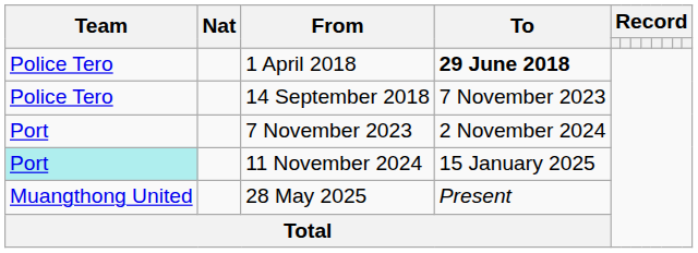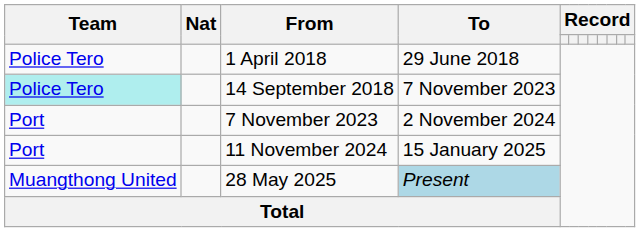1 April 2018 | To: bold -> normal
14 September 2018 | Team: no background -> paleturquoise background
11 November 2024 | Team: paleturquoise background -> no background
28 May 2025 | To: no background -> lightblue background
